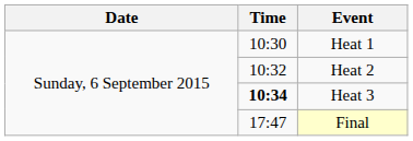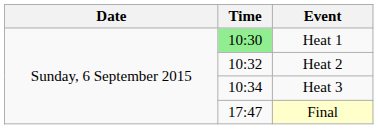Heat 1 | Time: no background -> lightgreen background
Heat 3 | Time: bold -> normal
